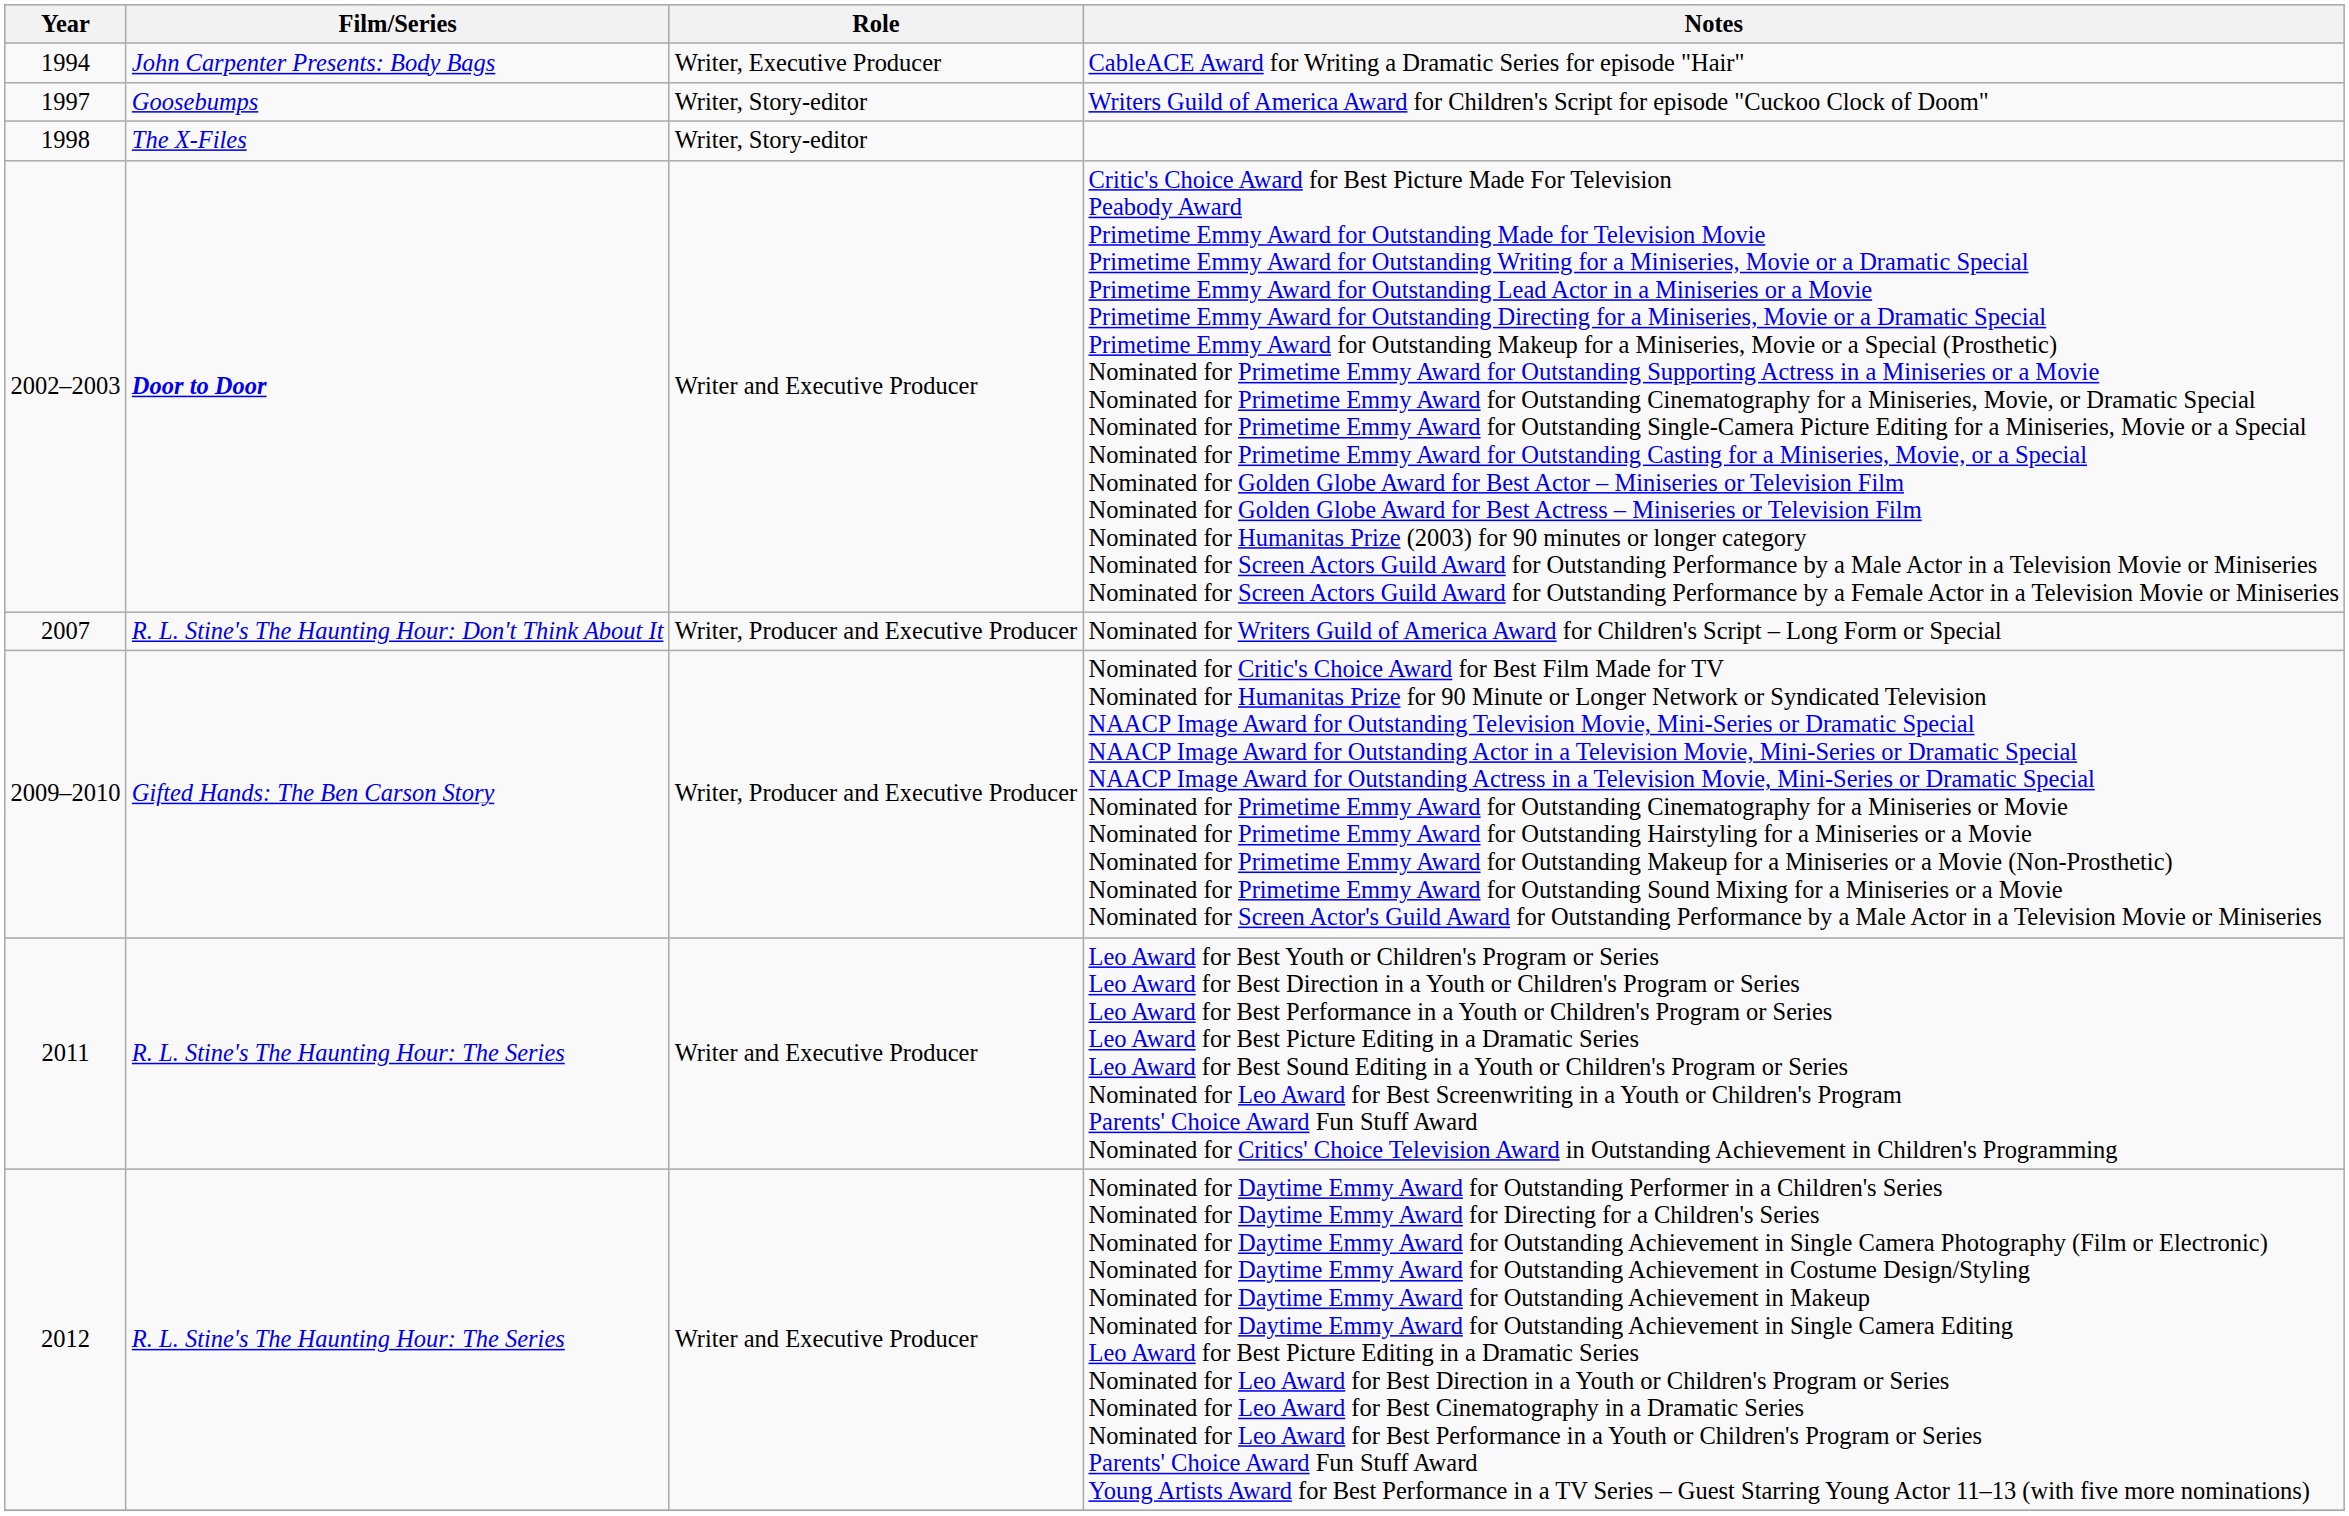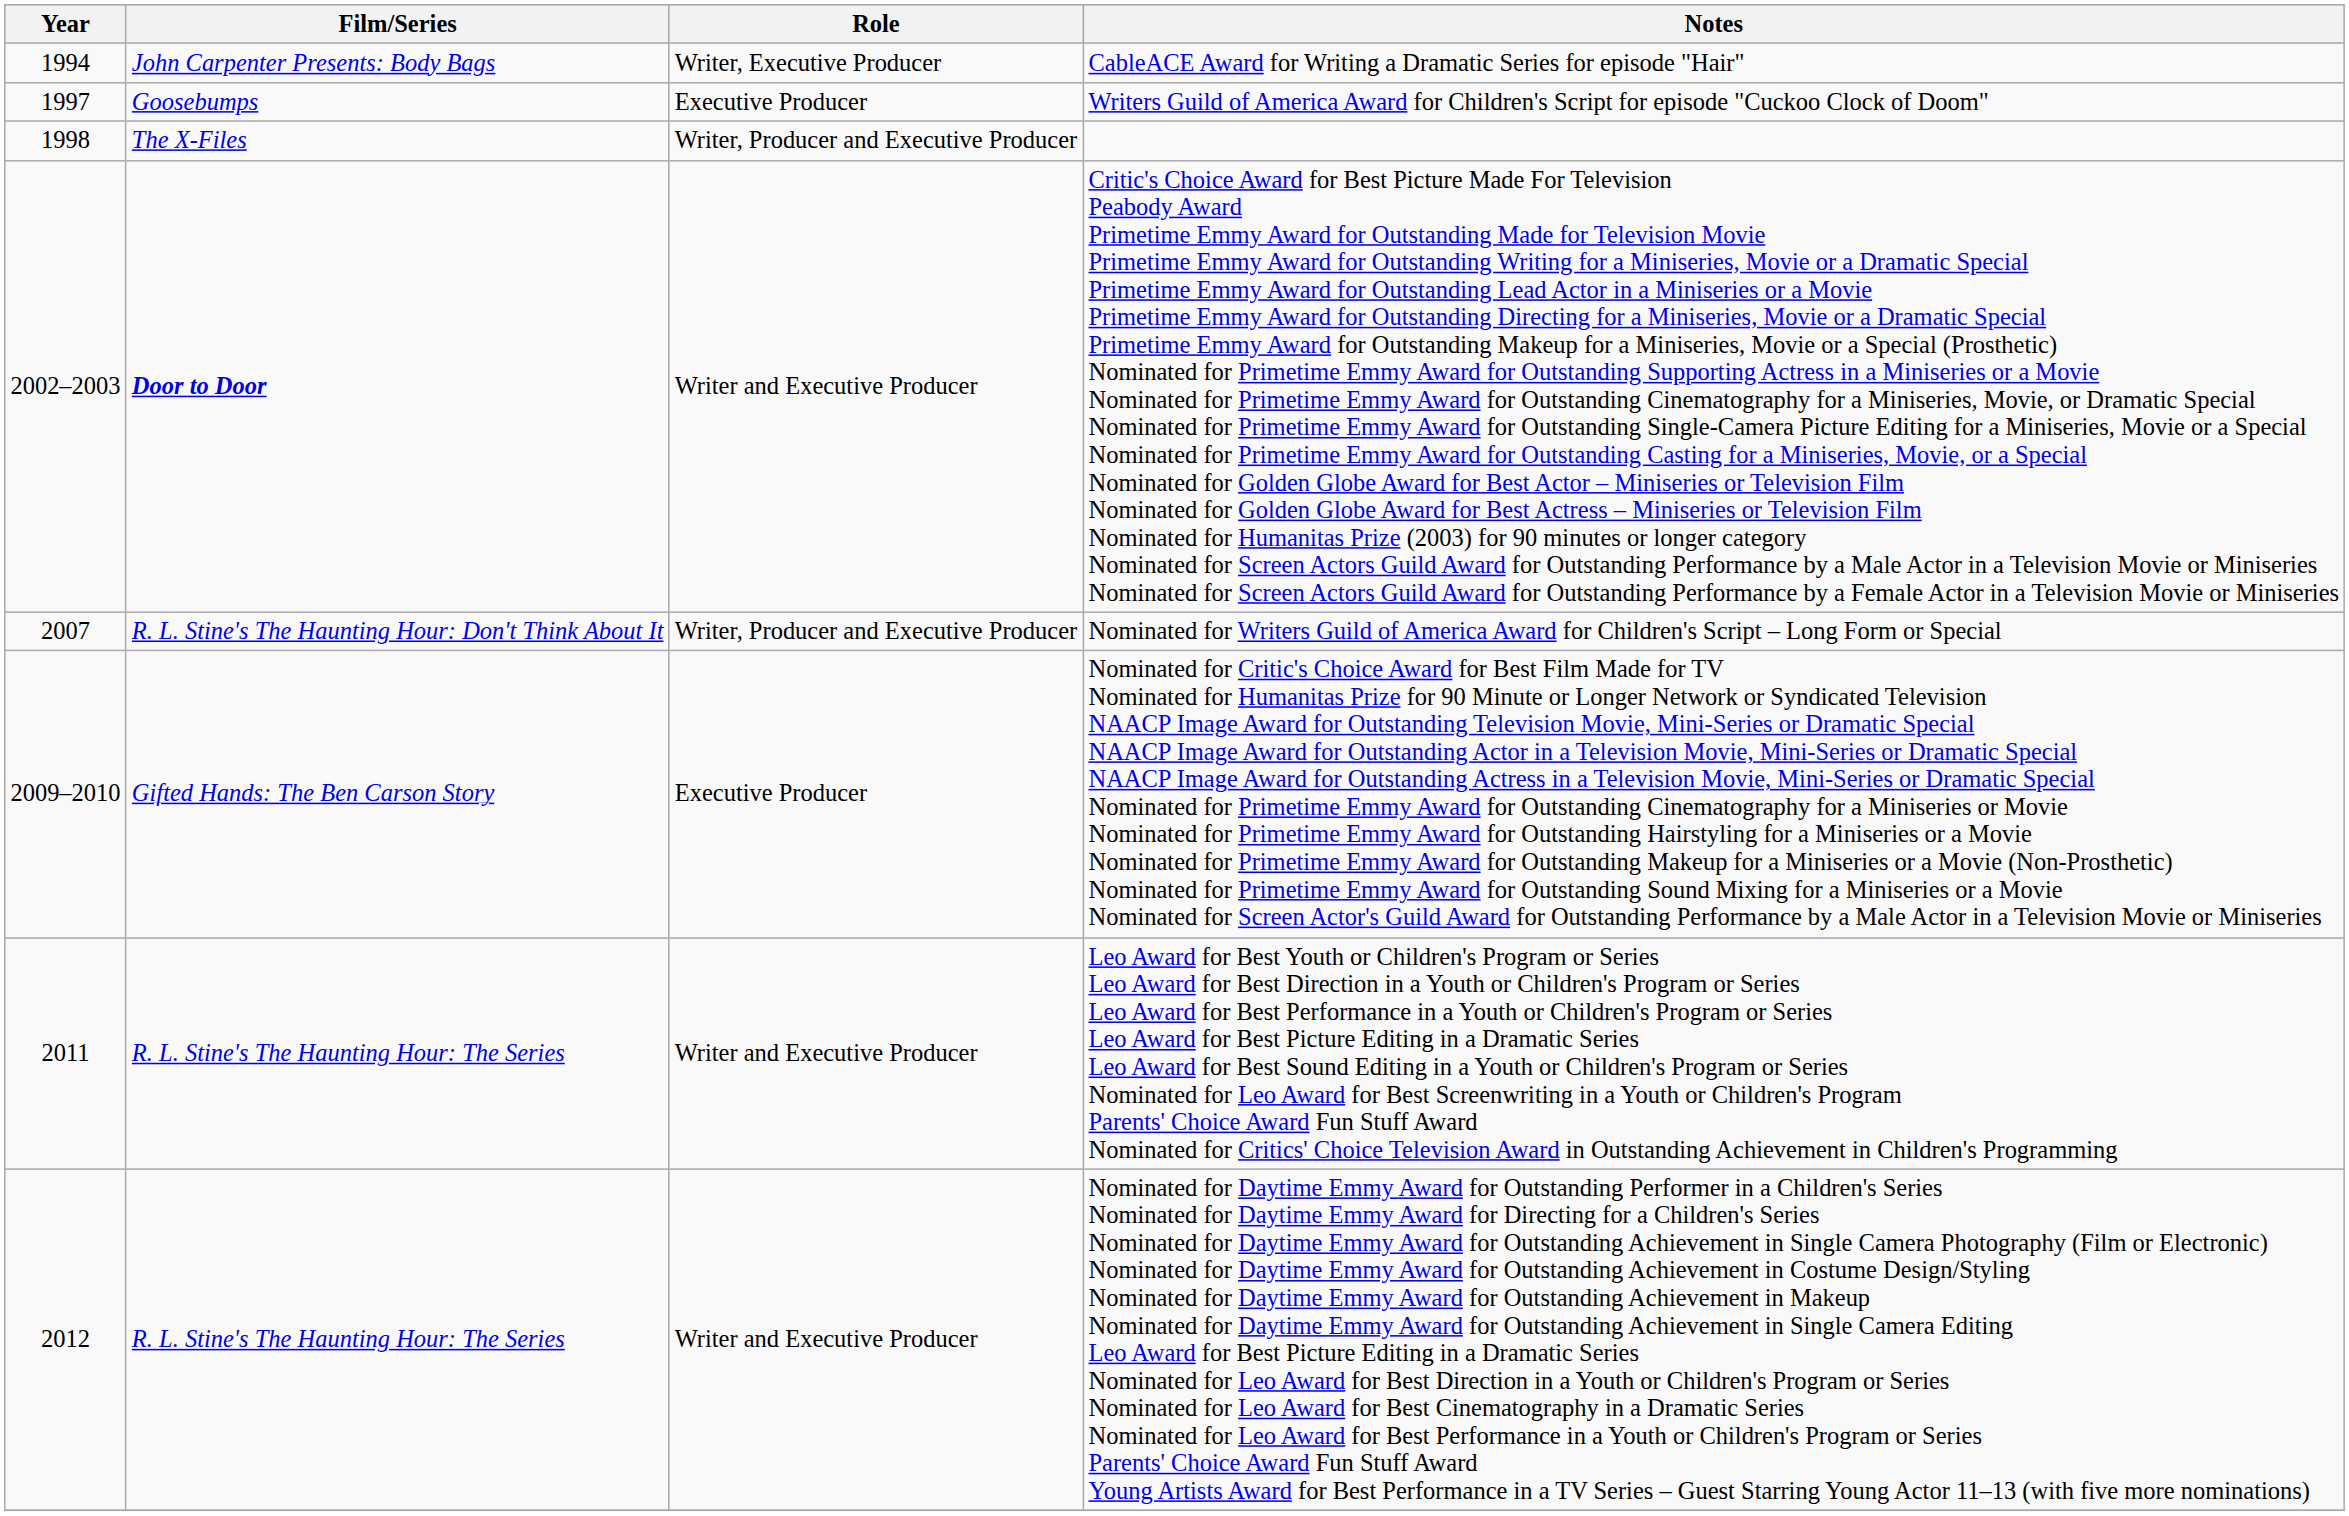row 3 | Role: Writer, Story-editor -> Executive Producer
row 4 | Role: Writer, Story-editor -> Writer, Producer and Executive Producer
row 7 | Role: Writer, Producer and Executive Producer -> Executive Producer
